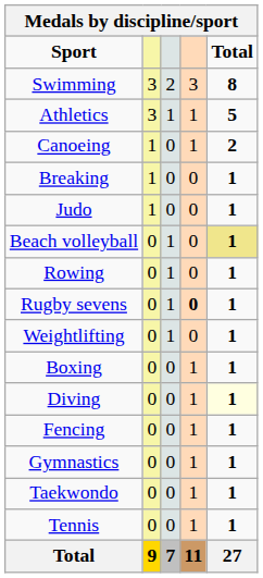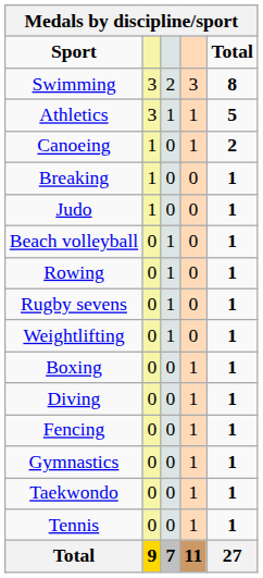Beach volleyball | Total: khaki background -> no background
Rugby sevens | column 4: bold -> normal
Diving | Total: lightyellow background -> no background
